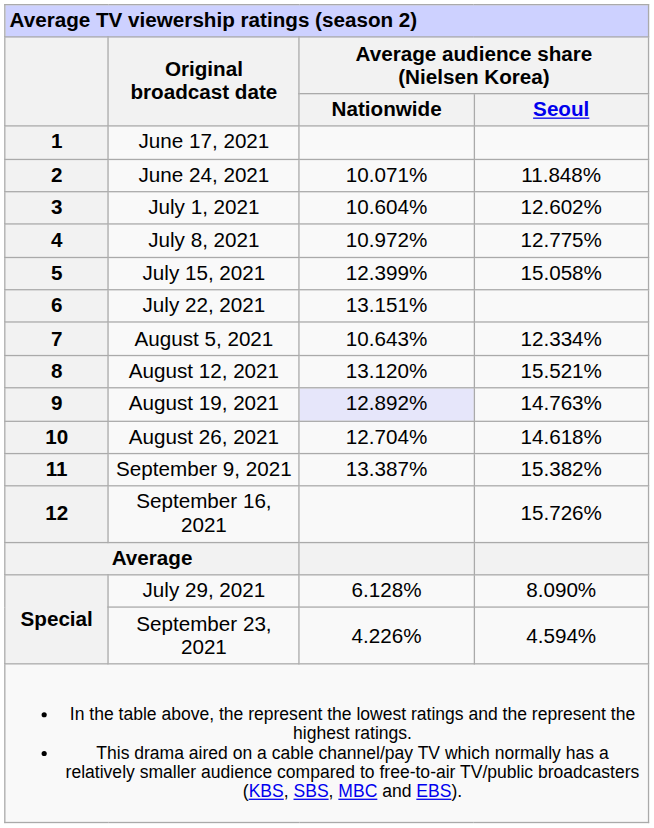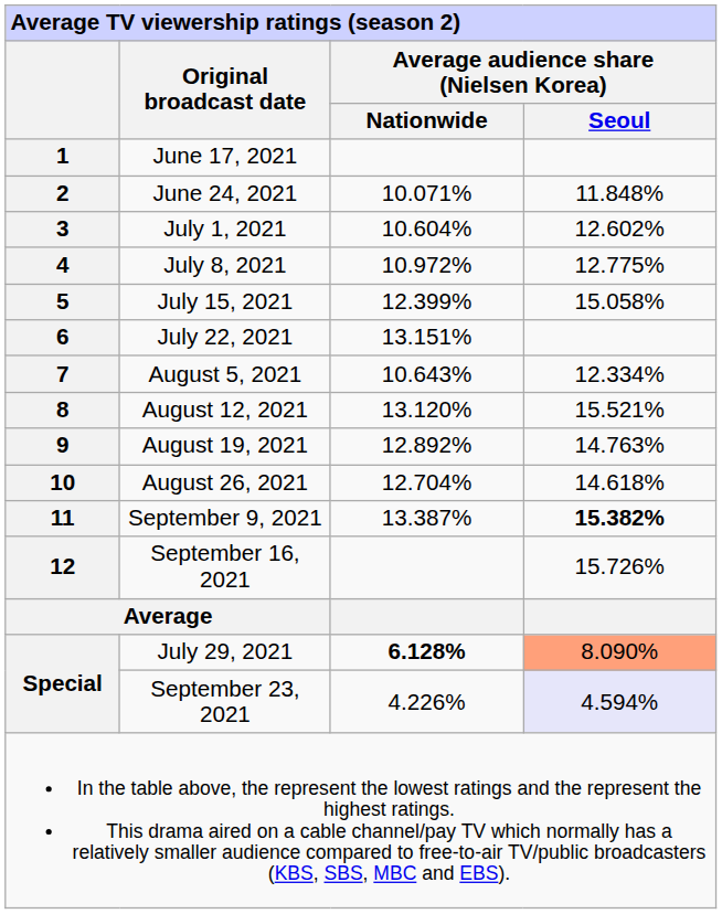9 | Average audience share (Nielsen Korea) / Nationwide: lavender background -> no background
11 | Average audience share (Nielsen Korea) / Seoul: normal -> bold
Special / July 29, 2021 | Average audience share (Nielsen Korea) / Nationwide: normal -> bold
Special / July 29, 2021 | Average audience share (Nielsen Korea) / Seoul: no background -> lightsalmon background
Special / September 23, 2021 | Average audience share (Nielsen Korea) / Seoul: no background -> lavender background
